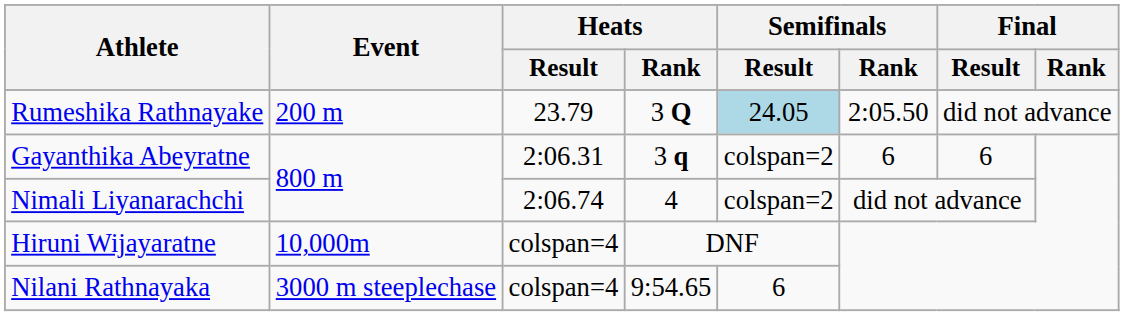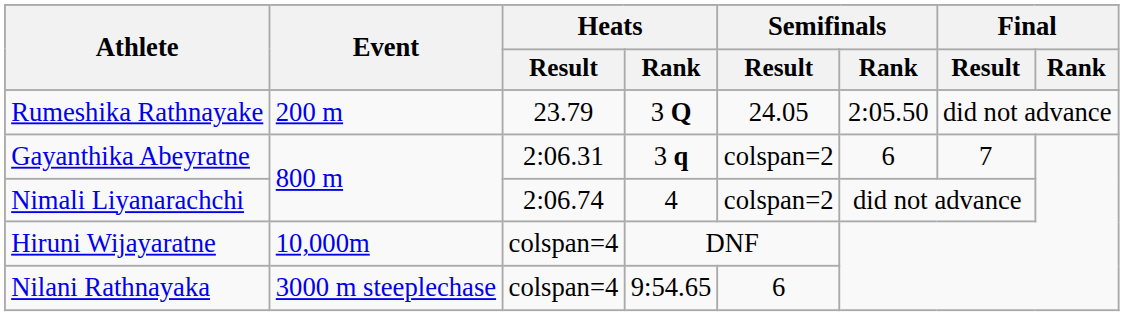Rumeshika Rathnayake | Semifinals / Result: lightblue background -> no background
Gayanthika Abeyratne | Final / Result: 6 -> 7
